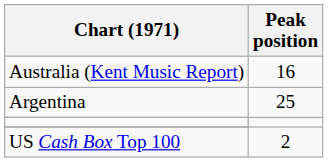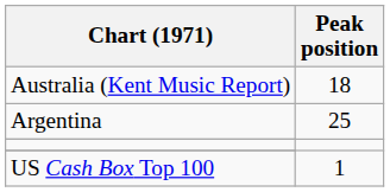row 2 | Peak position: 16 -> 18
row 5 | Peak position: 2 -> 1
